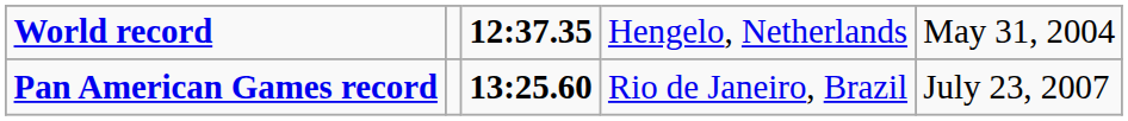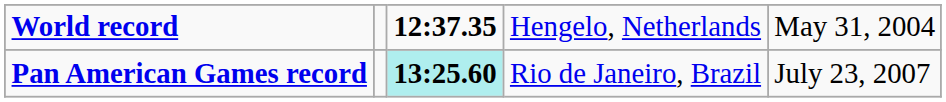Pan American Games record | column 3: no background -> paleturquoise background
